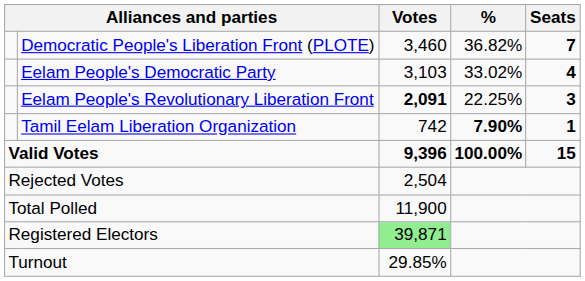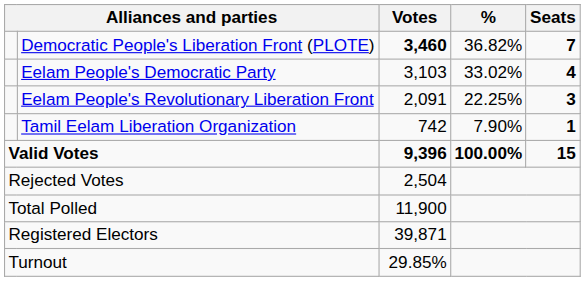Democratic People's Liberation Front (PLOTE) | Votes: normal -> bold
Eelam People's Revolutionary Liberation Front | Votes: bold -> normal
Tamil Eelam Liberation Organization | %: bold -> normal
Registered Electors | Votes: lightgreen background -> no background
